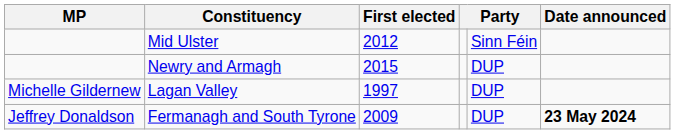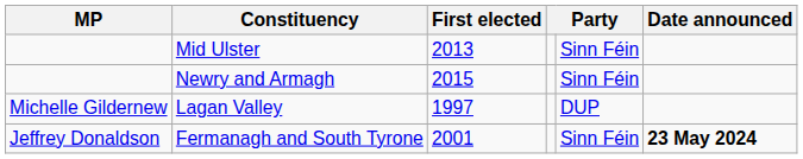Mid Ulster | First elected: 2012 -> 2013
Newry and Armagh | column 5: DUP -> Sinn Féin
Fermanagh and South Tyrone | First elected: 2009 -> 2001
Fermanagh and South Tyrone | column 5: DUP -> Sinn Féin
